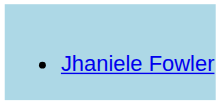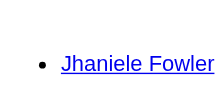row 1 | column 1: lightblue background -> no background
